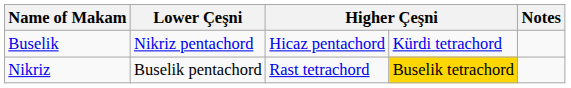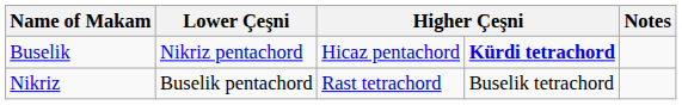Buselik | column 4: normal -> bold
Nikriz | column 4: gold background -> no background
